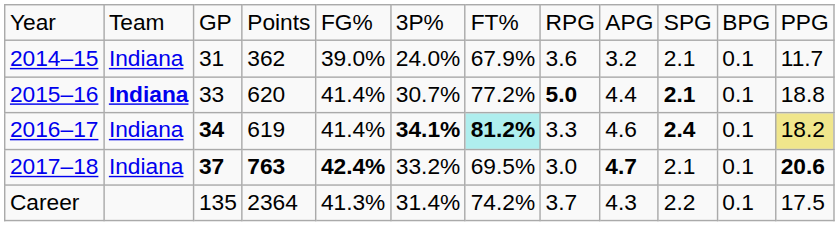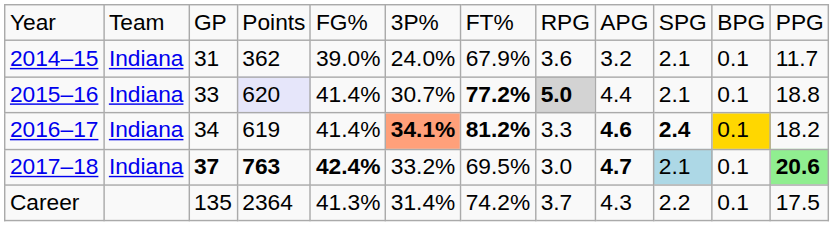2015–16 | column 2: bold -> normal
2015–16 | column 4: no background -> lavender background
2015–16 | column 7: normal -> bold
2015–16 | column 8: no background -> lightgrey background
2015–16 | column 10: bold -> normal
2016–17 | column 3: bold -> normal
2016–17 | column 6: no background -> lightsalmon background
2016–17 | column 7: paleturquoise background -> no background
2016–17 | column 9: normal -> bold
2016–17 | column 11: no background -> gold background
2016–17 | column 12: khaki background -> no background
2017–18 | column 10: no background -> lightblue background
2017–18 | column 12: no background -> lightgreen background
